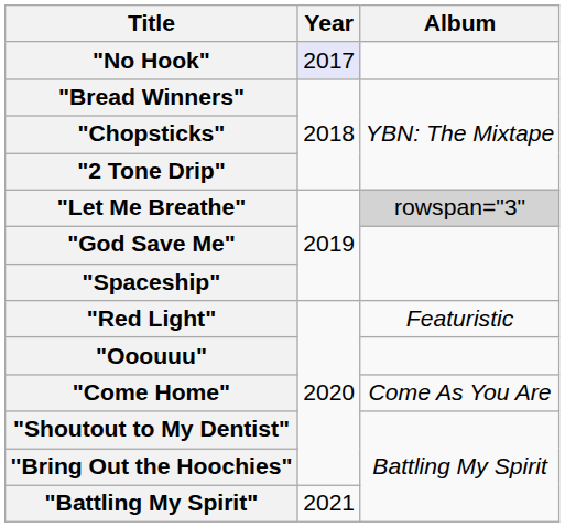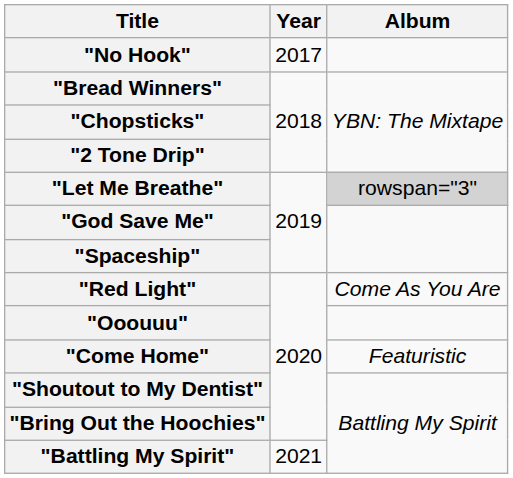"No Hook" | Year: lavender background -> no background
"Red Light" | Album: Featuristic -> Come As You Are
"Come Home" | Album: Come As You Are -> Featuristic
